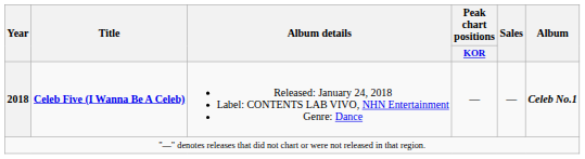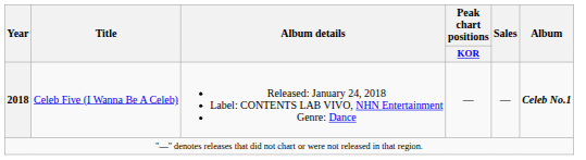2018 | Title: bold -> normal
